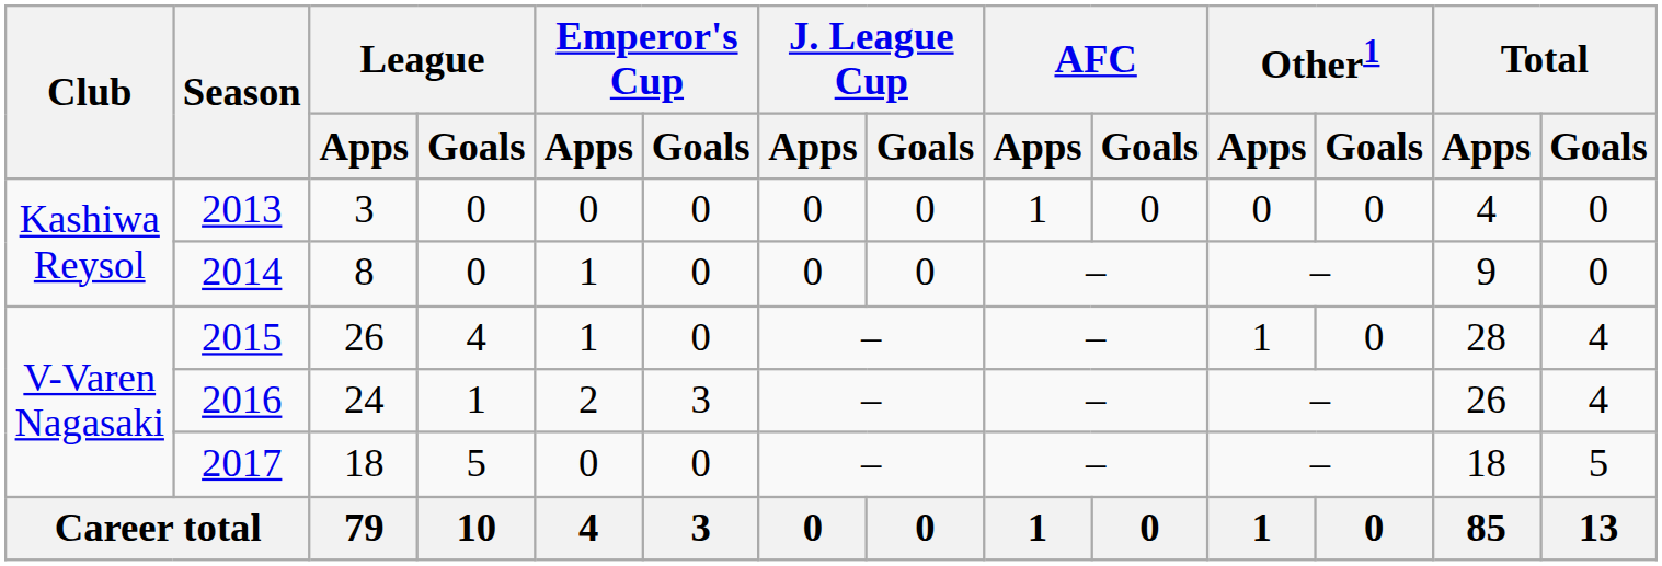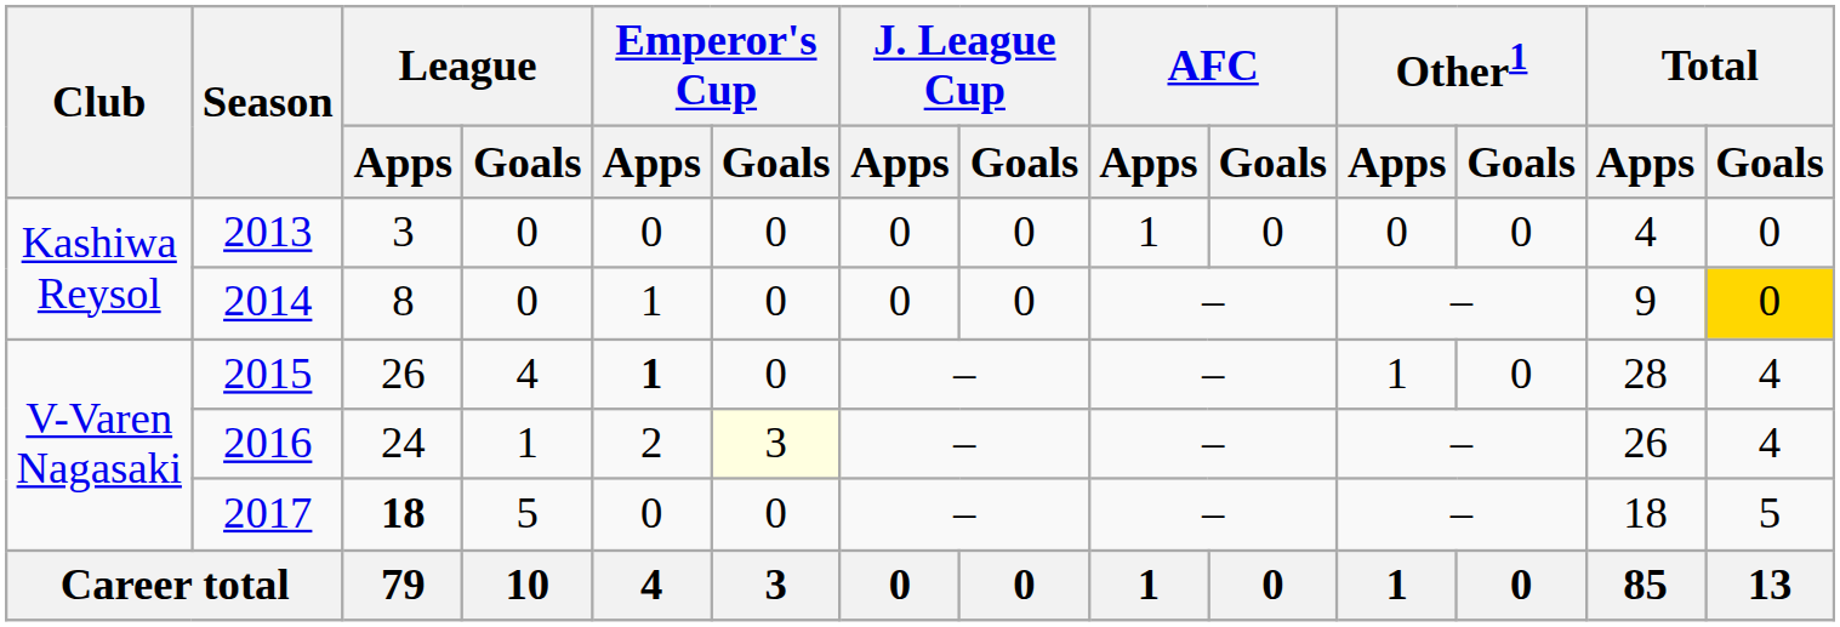2014 | Total / Goals: no background -> gold background
2015 | Emperor's Cup / Apps: normal -> bold
2016 | Emperor's Cup / Goals: no background -> lightyellow background
2017 | League / Apps: normal -> bold
